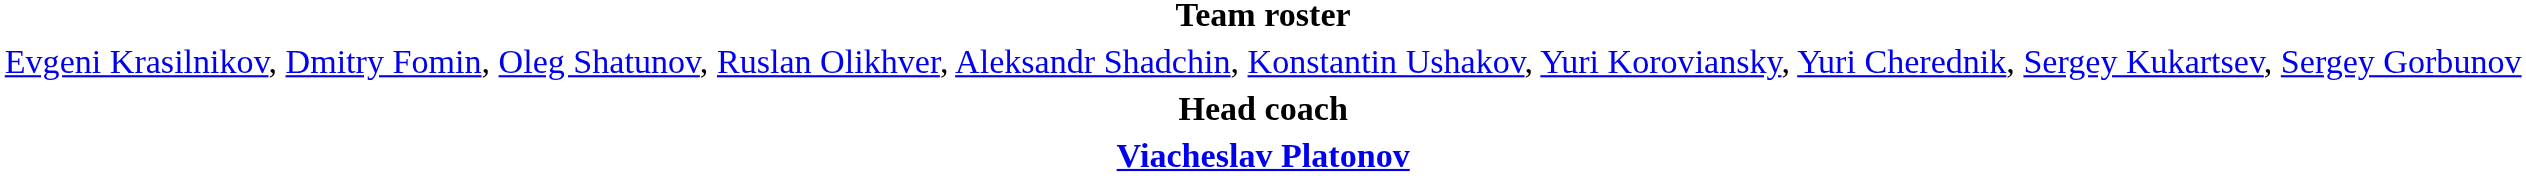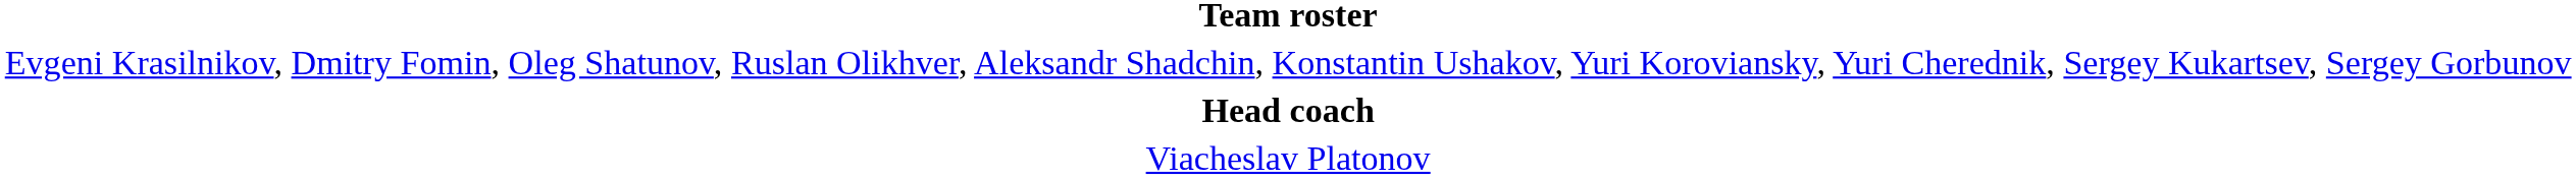row 4 | column 1: bold -> normal
